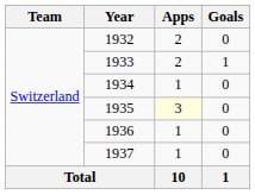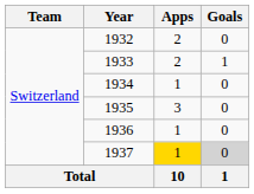1935 | Apps: lightyellow background -> no background
1937 | Apps: no background -> gold background
1937 | Goals: no background -> lightgrey background
